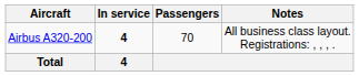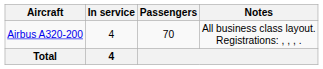Airbus A320-200 | In service: bold -> normal
